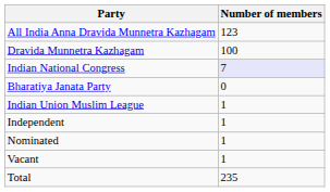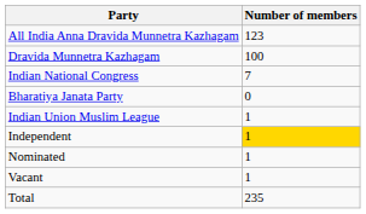Indian National Congress | Number of members: lavender background -> no background
Independent | Number of members: no background -> gold background
